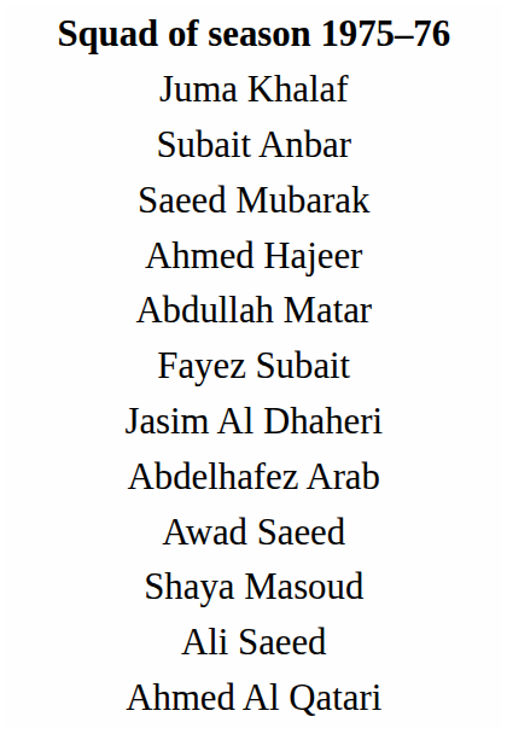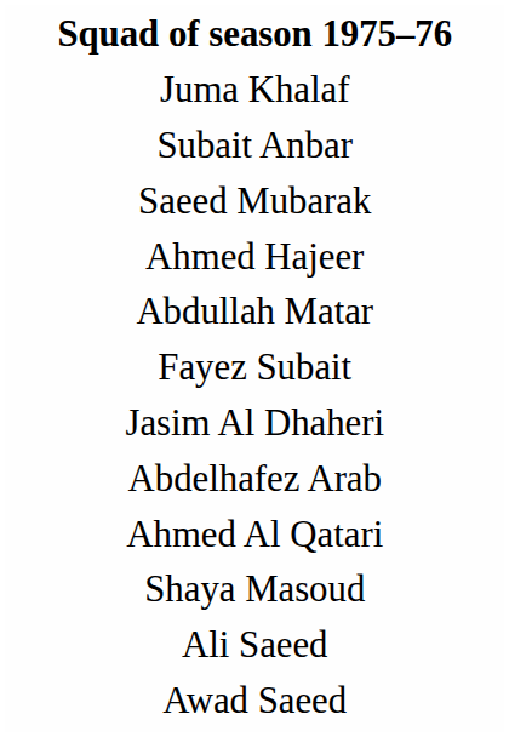row 10 | column 1: Awad Saeed -> Ahmed Al Qatari
row 13 | column 1: Ahmed Al Qatari -> Awad Saeed
